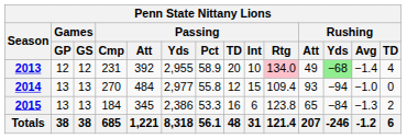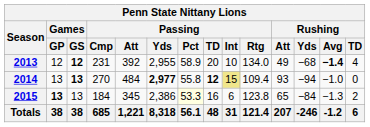2013 | Games / GS: normal -> bold
2013 | Passing / Rtg: pink background -> no background
2013 | Rushing / Yds: lightgreen background -> no background
2013 | Rushing / Avg: normal -> bold
2014 | Games / GS: normal -> bold
2014 | Passing / Yds: normal -> bold
2014 | Passing / TD: normal -> bold
2014 | Passing / Int: no background -> khaki background
2015 | Games / GP: normal -> bold
2015 | Passing / Pct: no background -> lightyellow background
